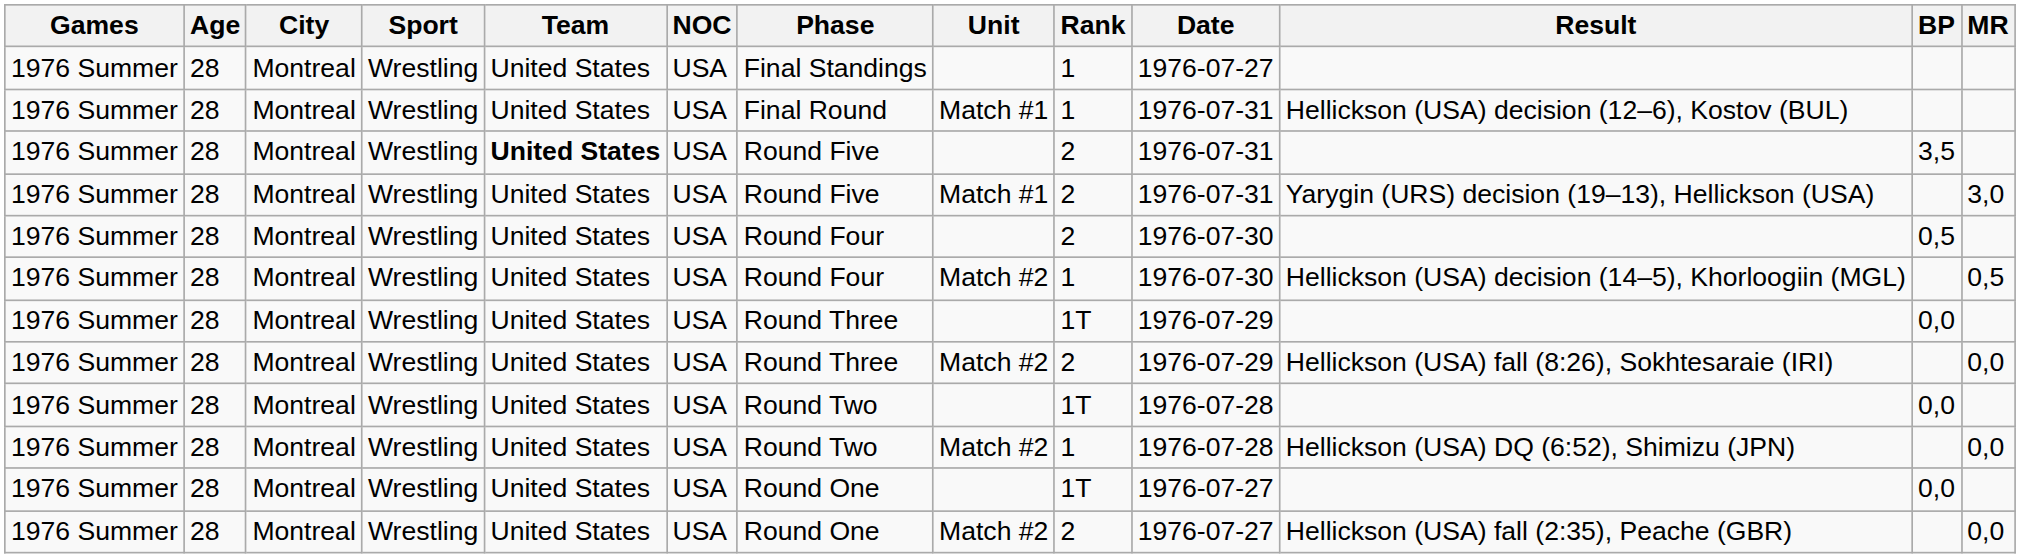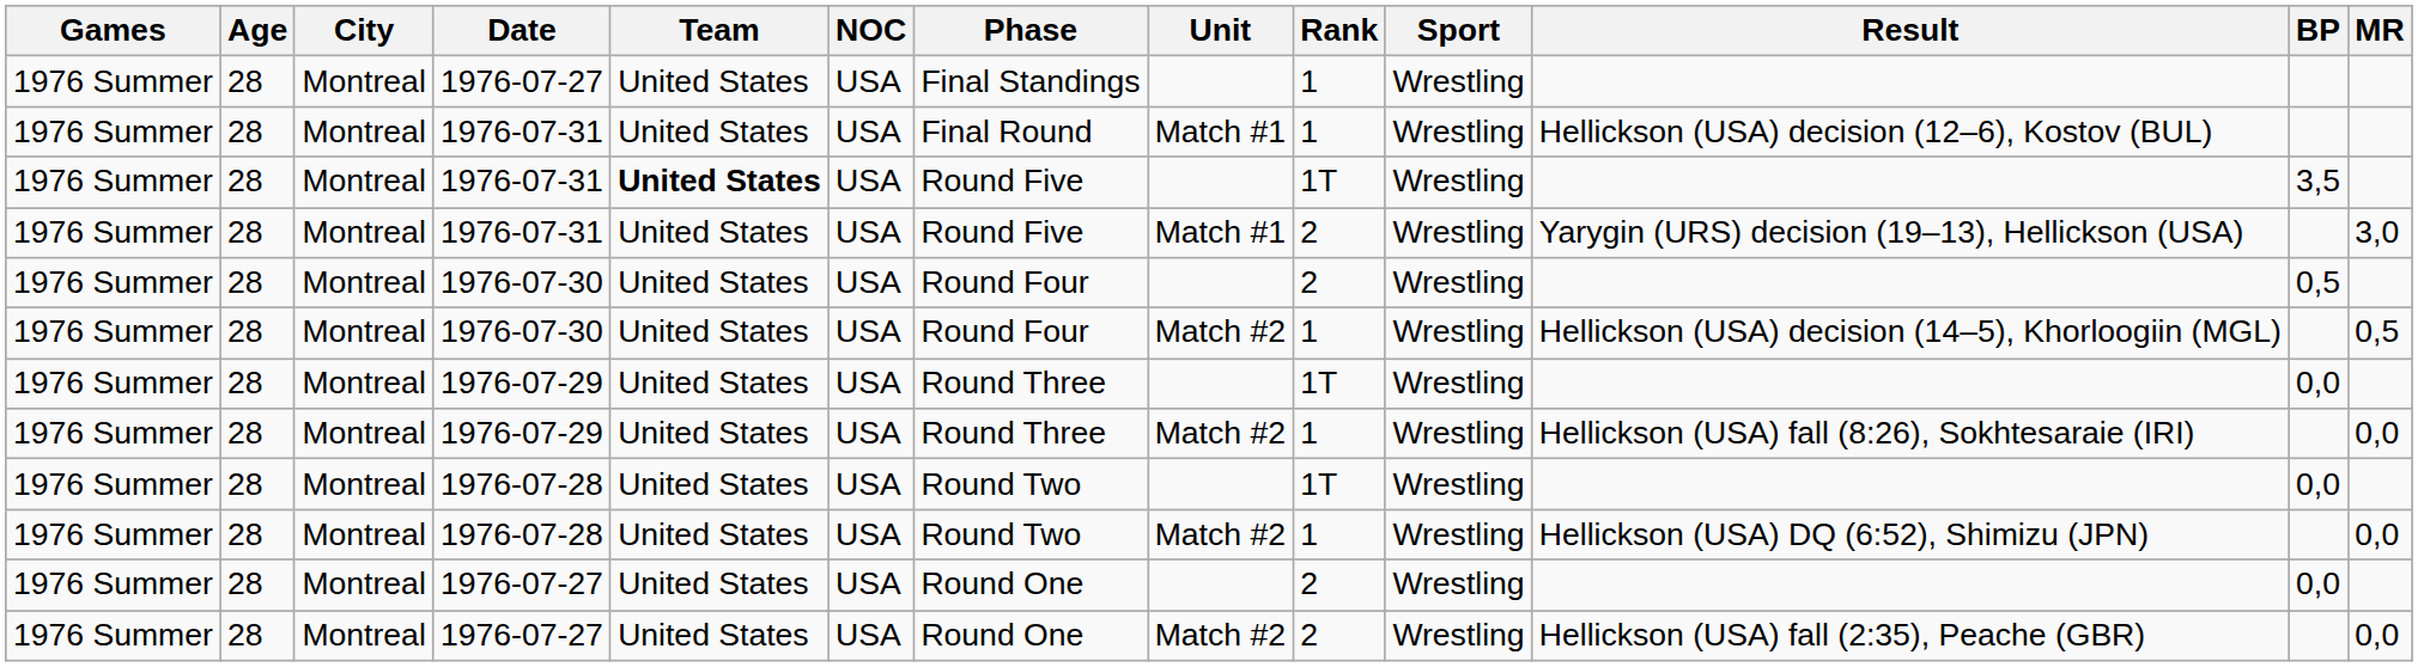columns swapped: Sport <-> Date
row 4 | Rank: 2 -> 1T
row 9 | Rank: 2 -> 1
row 12 | Rank: 1T -> 2
